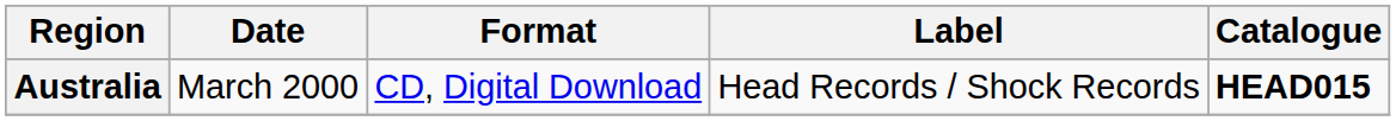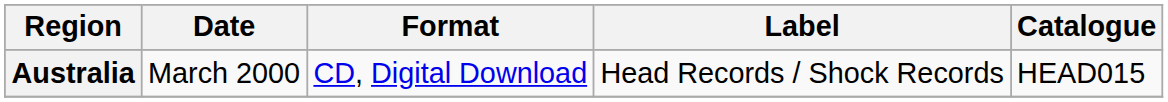Australia | Catalogue: bold -> normal
